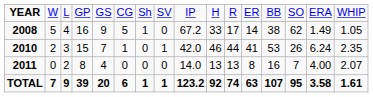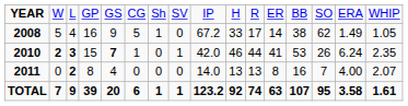2010 | column 2: normal -> bold
2010 | column 3: normal -> bold
2010 | column 5: normal -> bold
2011 | column 3: normal -> bold
